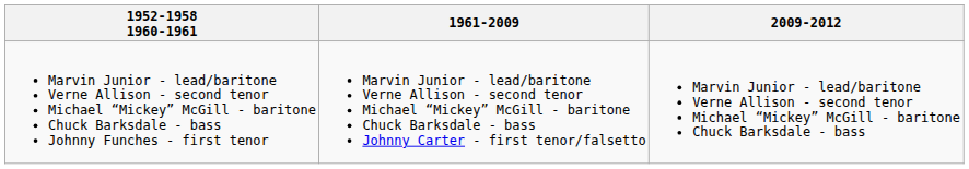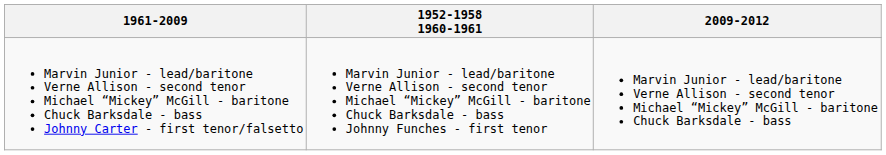columns swapped: 1952-1958 1960-1961 <-> 1961-2009
